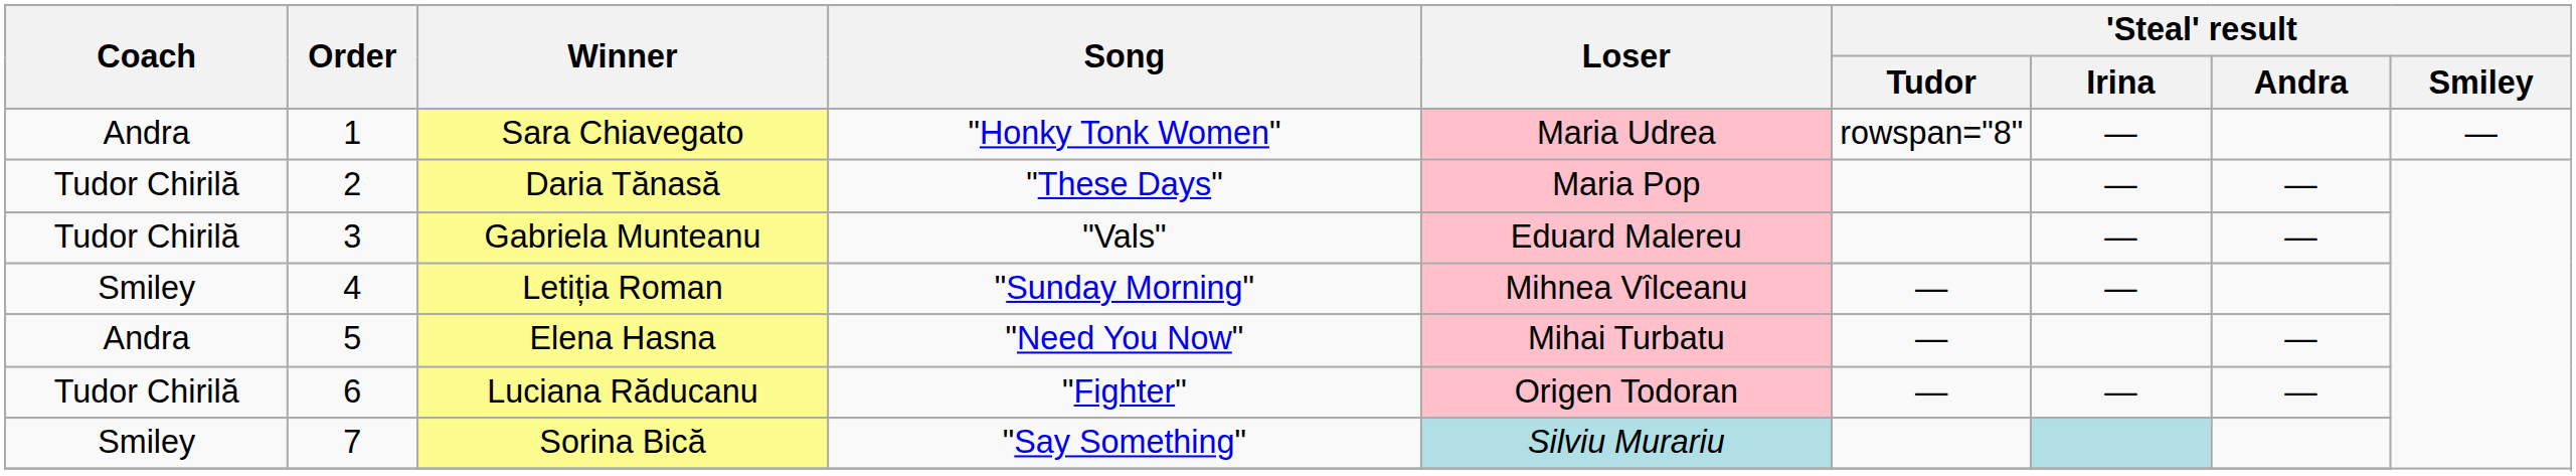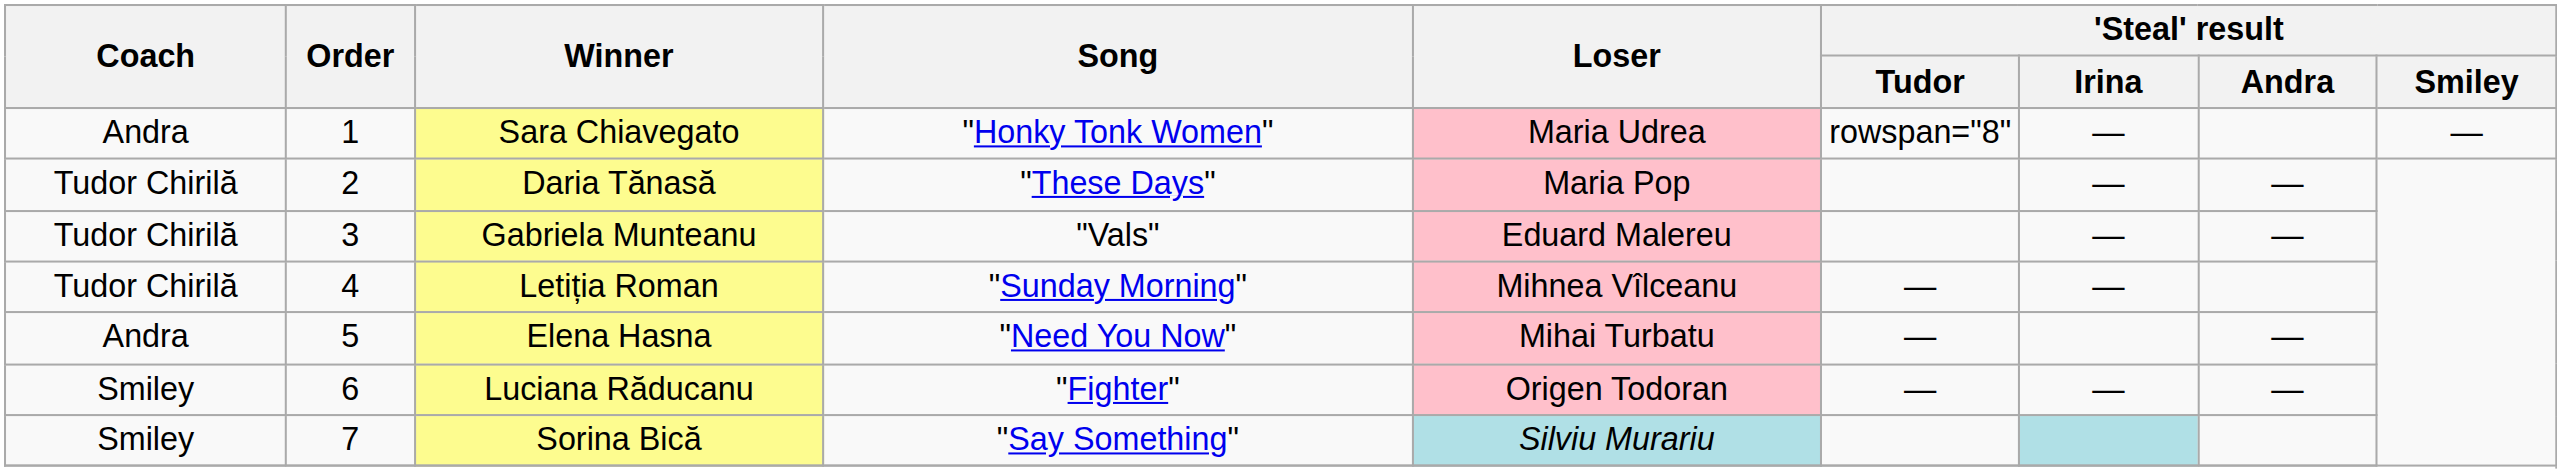Letiția Roman | Coach: Smiley -> Tudor Chirilă
Luciana Răducanu | Coach: Tudor Chirilă -> Smiley
